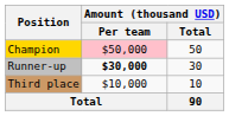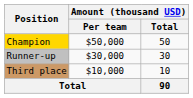Champion | Amount (thousand USD) / Per team: pink background -> no background
Runner-up | Amount (thousand USD) / Per team: bold -> normal
